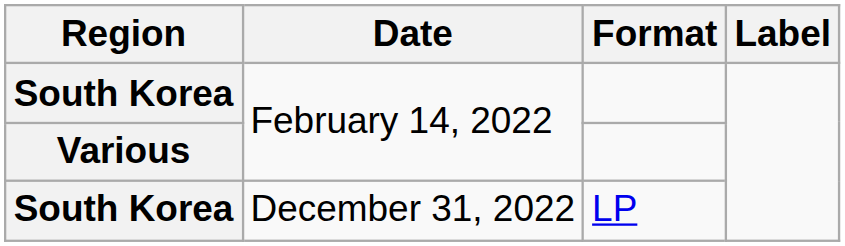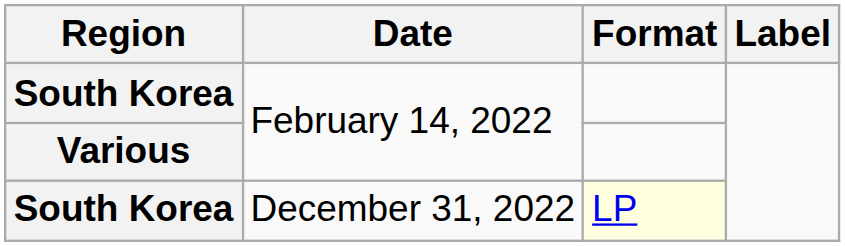South Korea / December 31, 2022 | Format: no background -> lightyellow background
